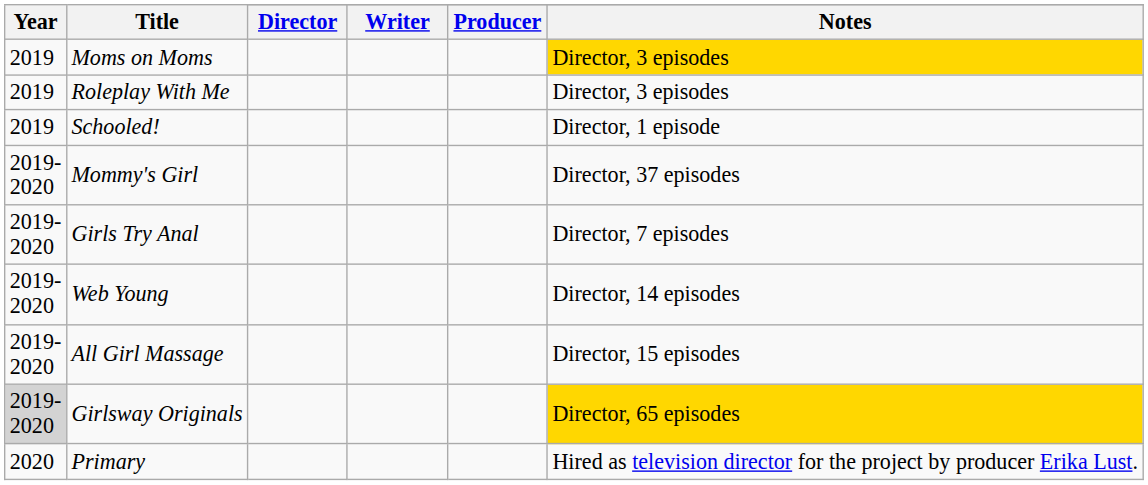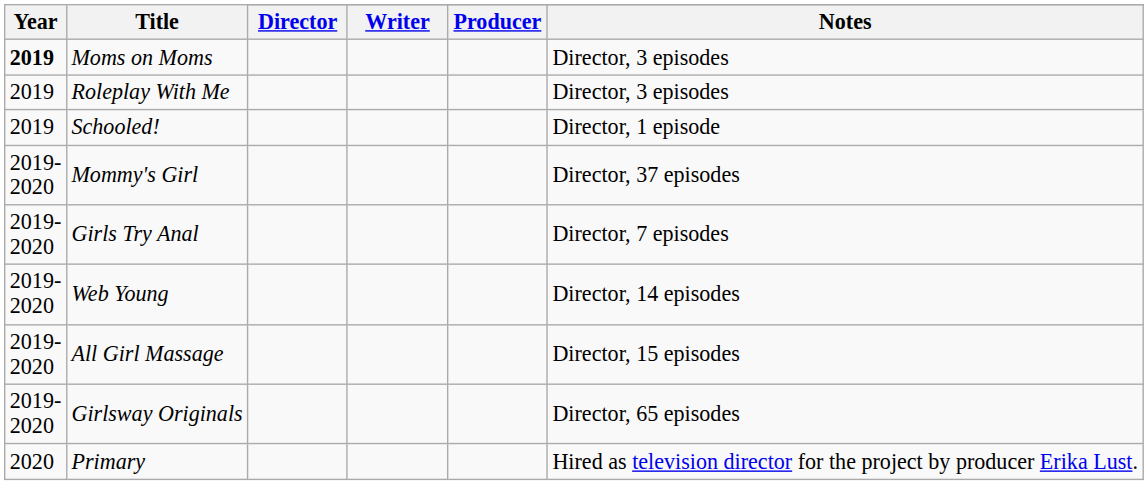Moms on Moms | Year: normal -> bold
Moms on Moms | Notes: gold background -> no background
Girlsway Originals | Year: lightgrey background -> no background
Girlsway Originals | Notes: gold background -> no background
